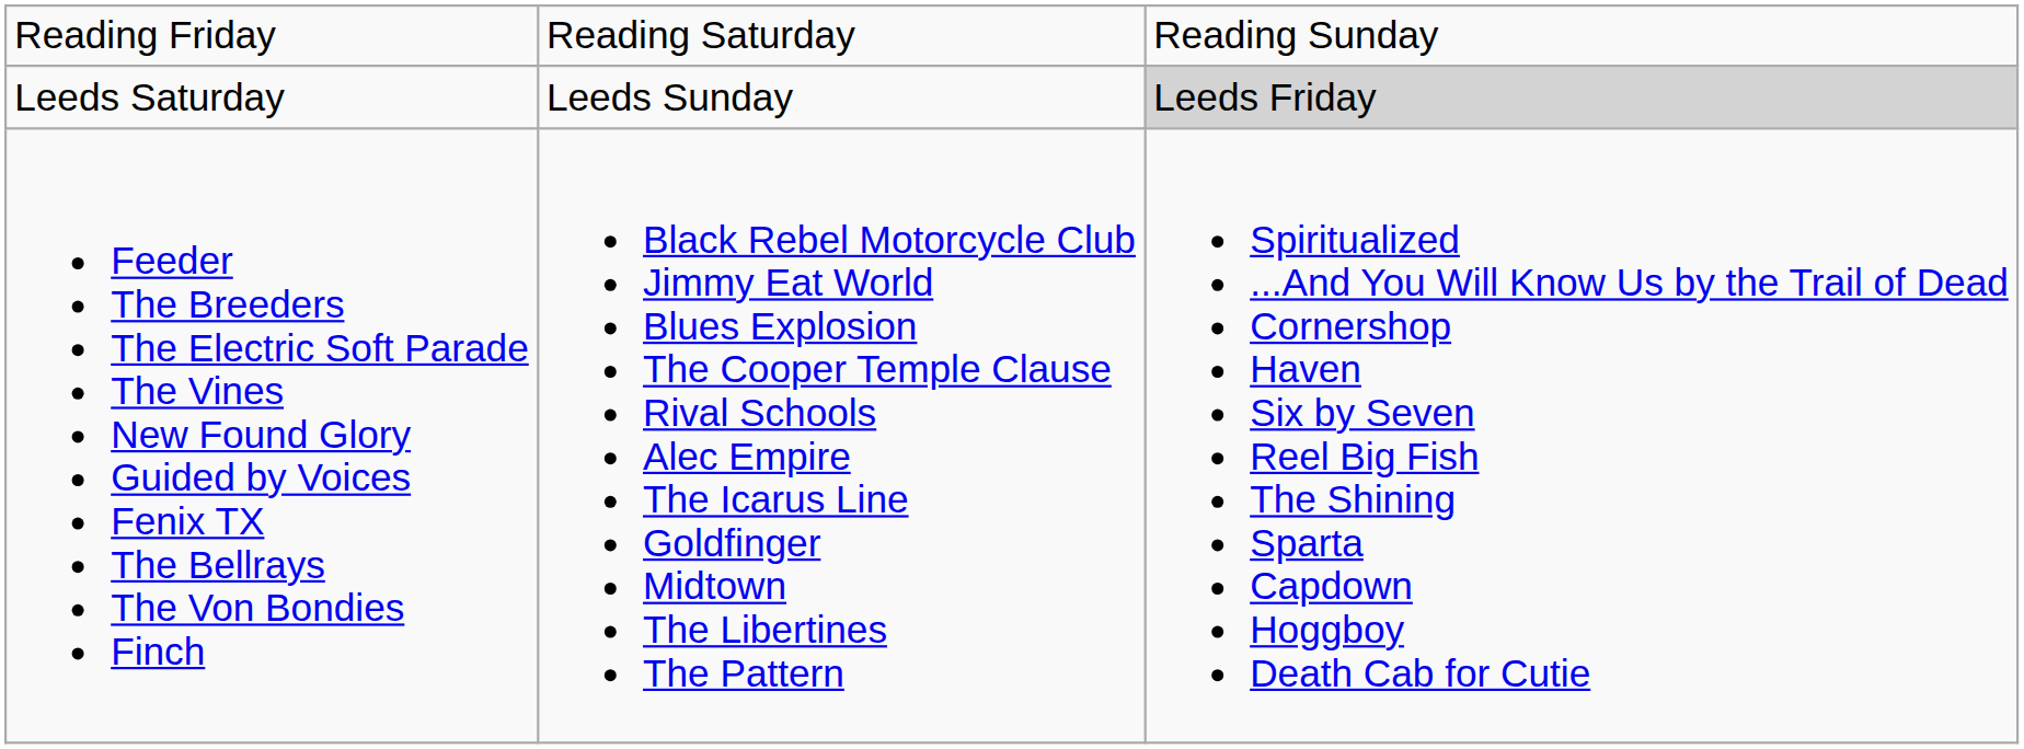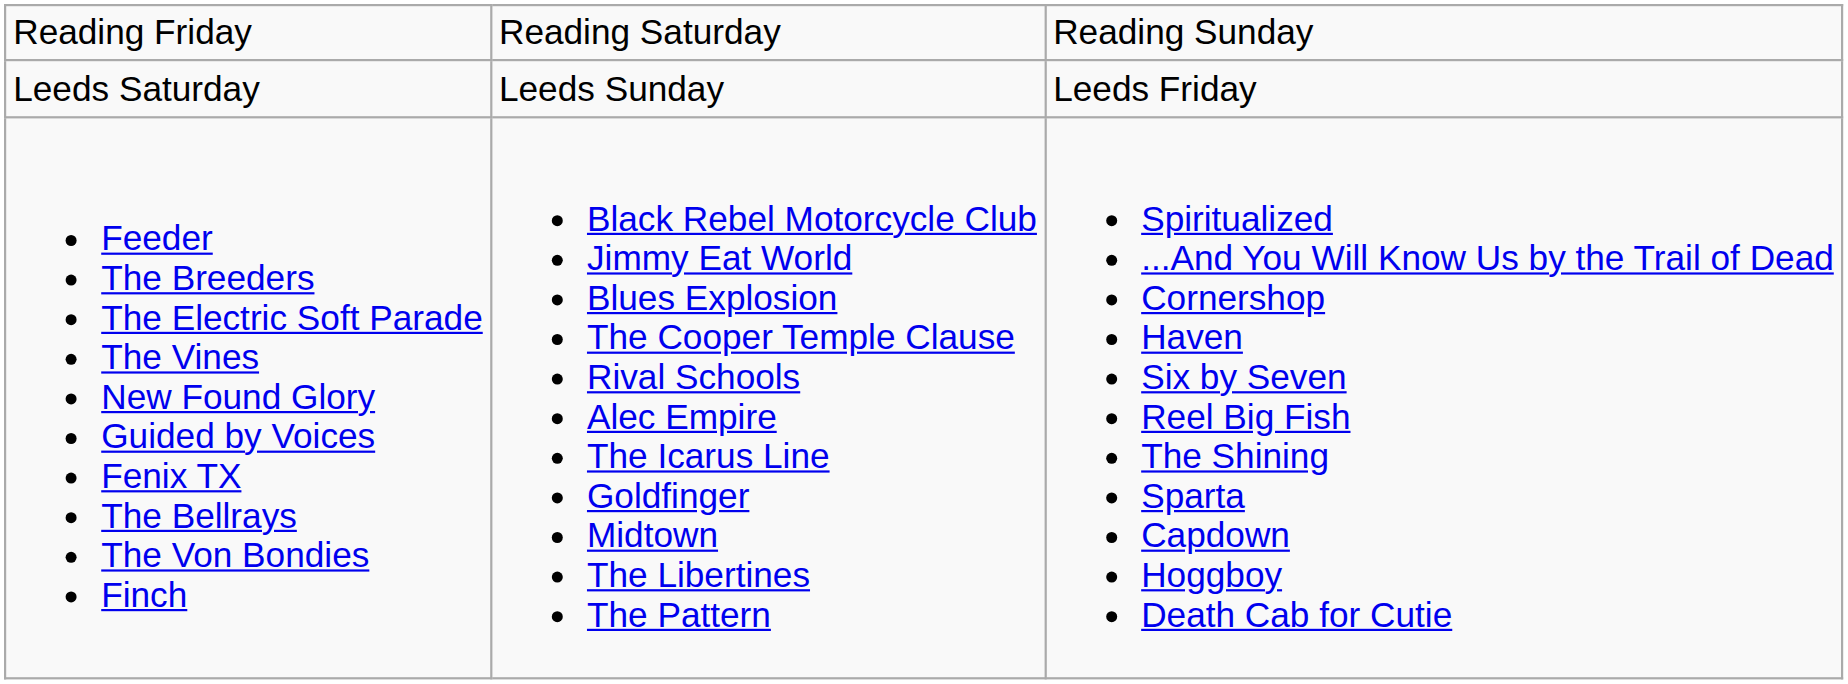Leeds Saturday | column 3: lightgrey background -> no background
